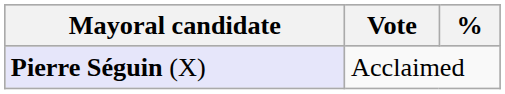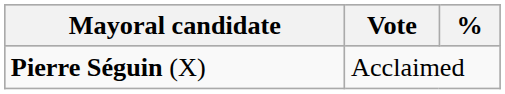Pierre Séguin (X) | Mayoral candidate: lavender background -> no background
